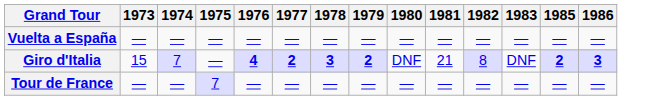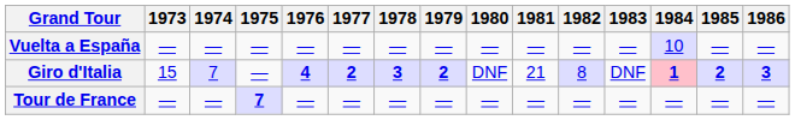+ column: 1984 | 10 | 1 | —
Tour de France | 1975: normal -> bold
